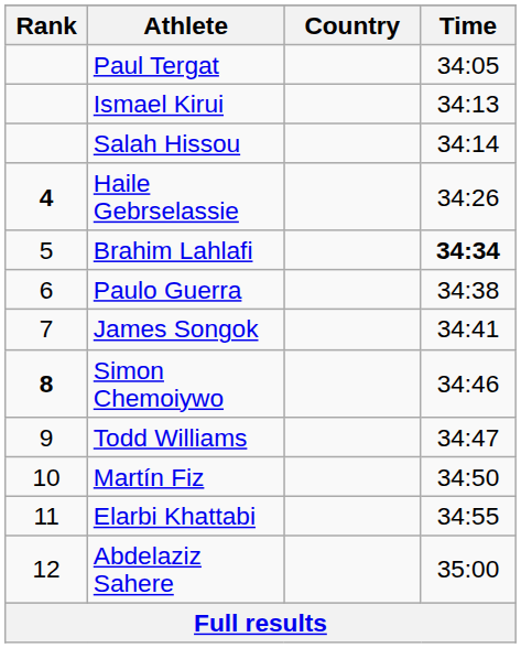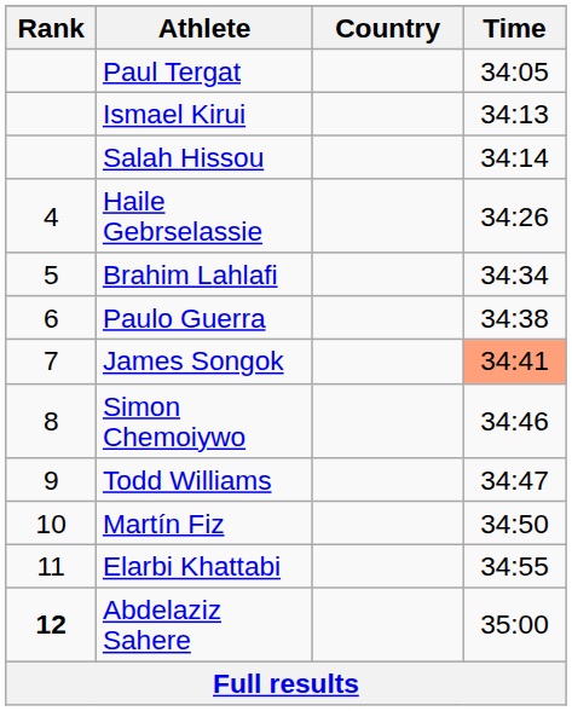Haile Gebrselassie | Rank: bold -> normal
Brahim Lahlafi | Time: bold -> normal
James Songok | Time: no background -> lightsalmon background
Simon Chemoiywo | Rank: bold -> normal
Abdelaziz Sahere | Rank: normal -> bold
